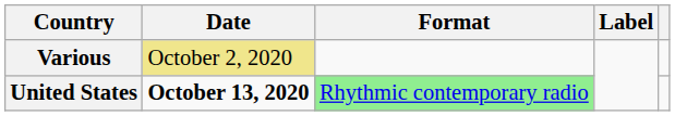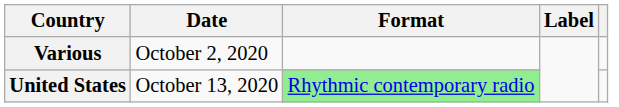Various | Date: khaki background -> no background
United States | Date: bold -> normal
